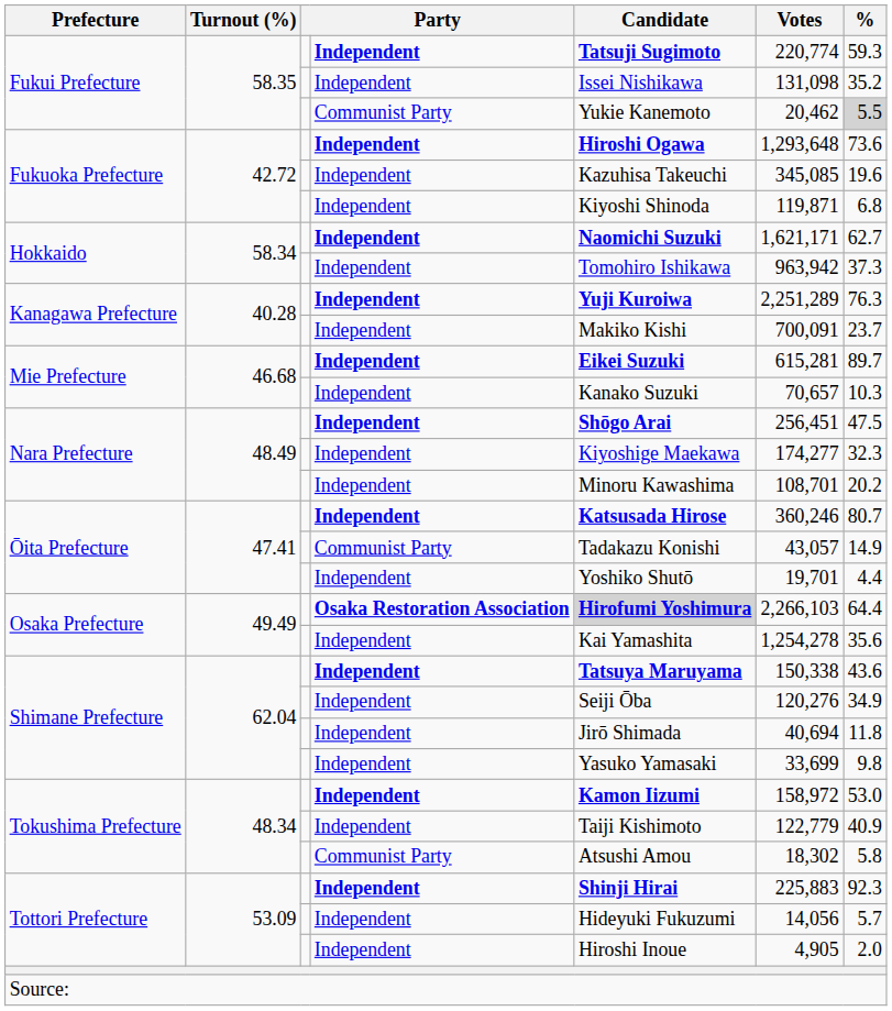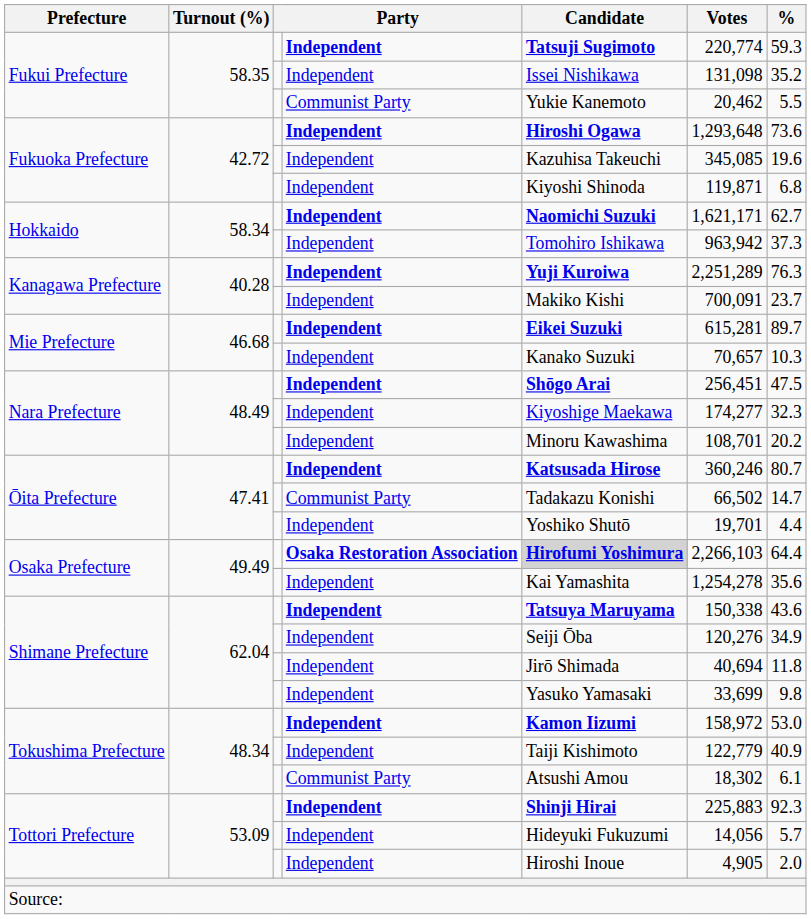Fukui Prefecture / Communist Party | %: lightgrey background -> no background
Ōita Prefecture / Communist Party | Votes: 43,057 -> 66,502
Ōita Prefecture / Communist Party | %: 14.9 -> 14.7
Tokushima Prefecture / Communist Party | %: 5.8 -> 6.1
